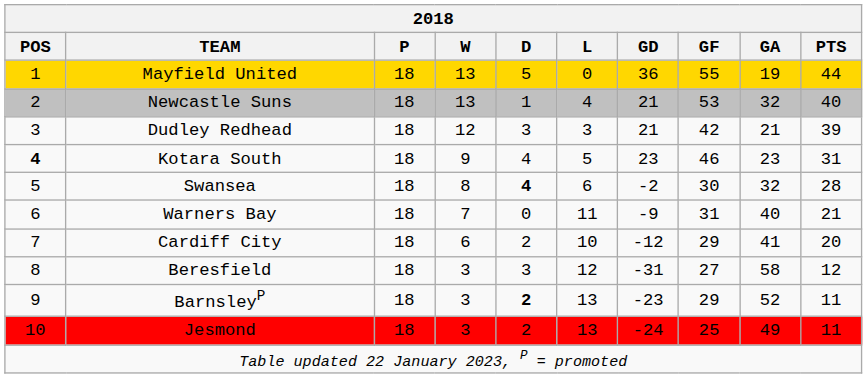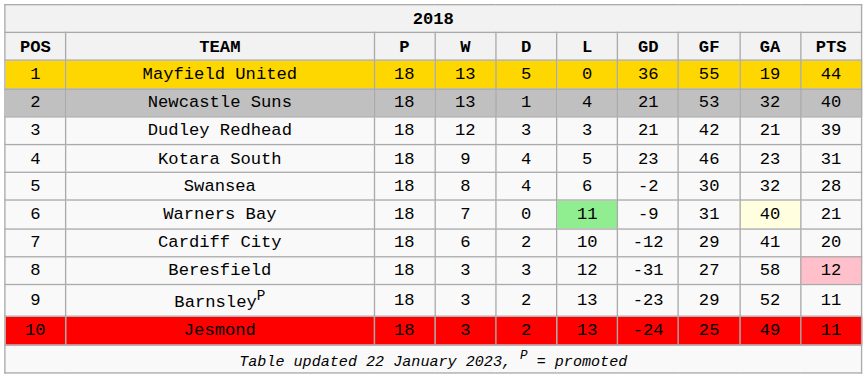Kotara South | POS: bold -> normal
Swansea | D: bold -> normal
Warners Bay | L: no background -> lightgreen background
Warners Bay | GA: no background -> lightyellow background
Beresfield | PTS: no background -> pink background
BarnsleyP | D: bold -> normal
